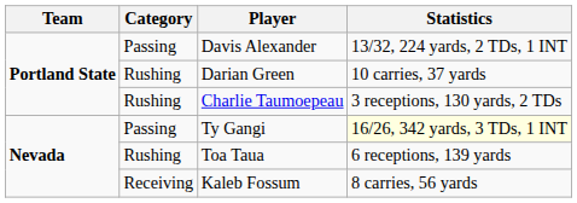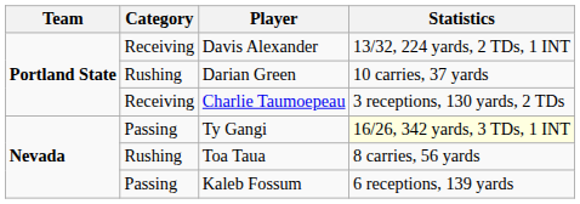Davis Alexander | Category: Passing -> Receiving
Charlie Taumoepeau | Category: Rushing -> Receiving
Toa Taua | Statistics: 6 receptions, 139 yards -> 8 carries, 56 yards
Kaleb Fossum | Category: Receiving -> Passing
Kaleb Fossum | Statistics: 8 carries, 56 yards -> 6 receptions, 139 yards
